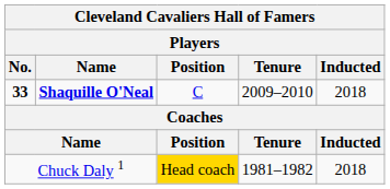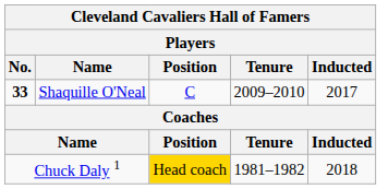33 | Name: bold -> normal
33 | Inducted: 2018 -> 2017
